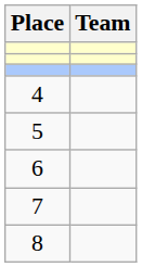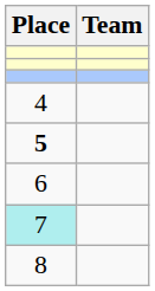row 6 | Place: normal -> bold
row 8 | Place: no background -> paleturquoise background
